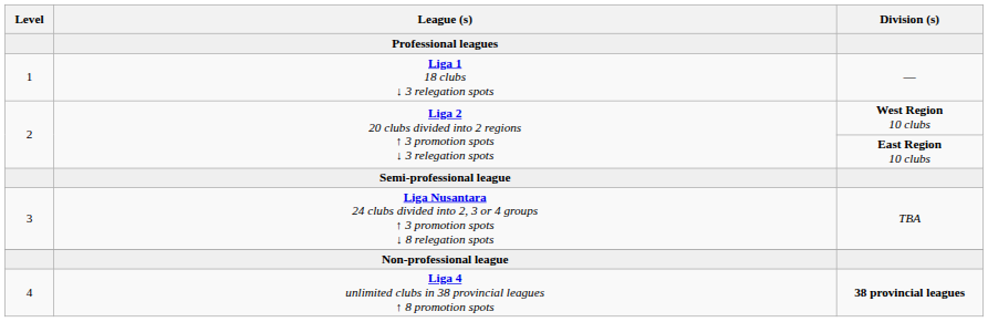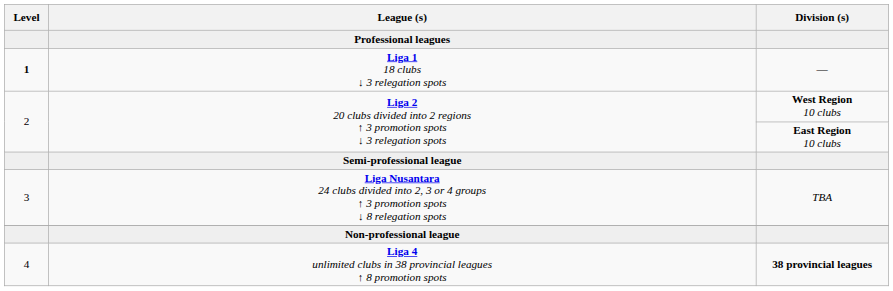Liga 1 18 clubs ↓ 3 relegation spots | Level: normal -> bold
